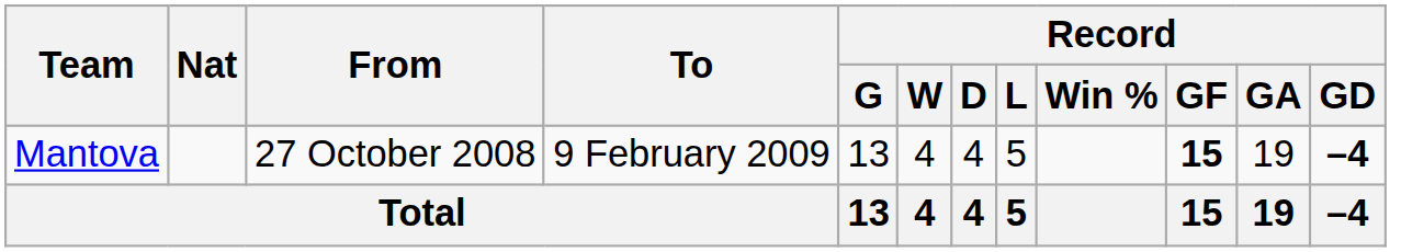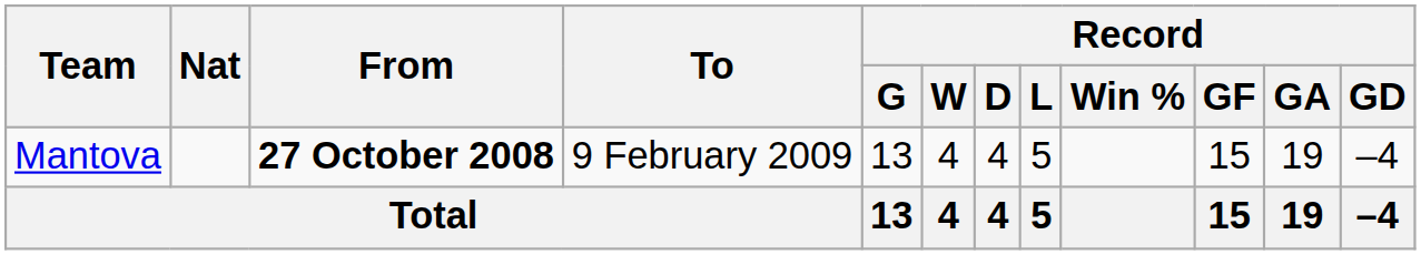Mantova | From: normal -> bold
Mantova | Record / GF: bold -> normal
Mantova | Record / GD: bold -> normal
